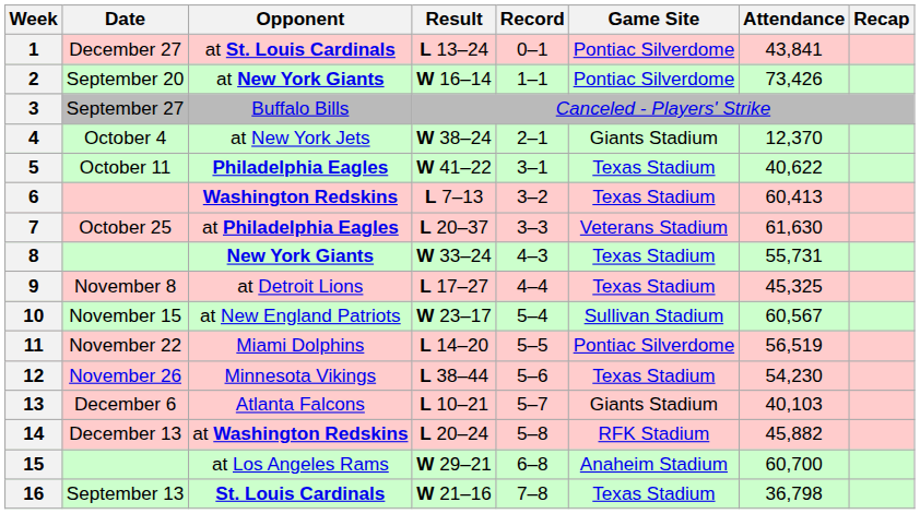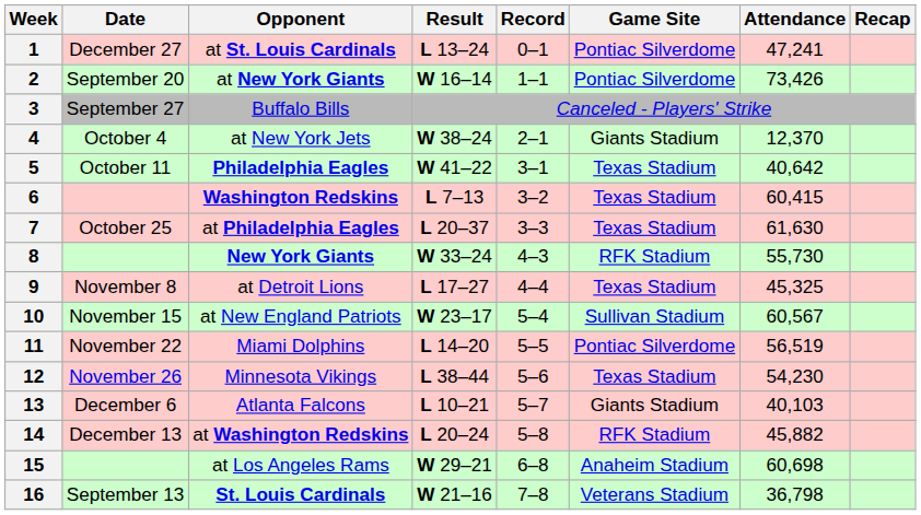1 | Attendance: 43,841 -> 47,241
5 | Attendance: 40,622 -> 40,642
6 | Attendance: 60,413 -> 60,415
7 | Game Site: Veterans Stadium -> Texas Stadium
8 | Game Site: Texas Stadium -> RFK Stadium
8 | Attendance: 55,731 -> 55,730
15 | Attendance: 60,700 -> 60,698
16 | Game Site: Texas Stadium -> Veterans Stadium
